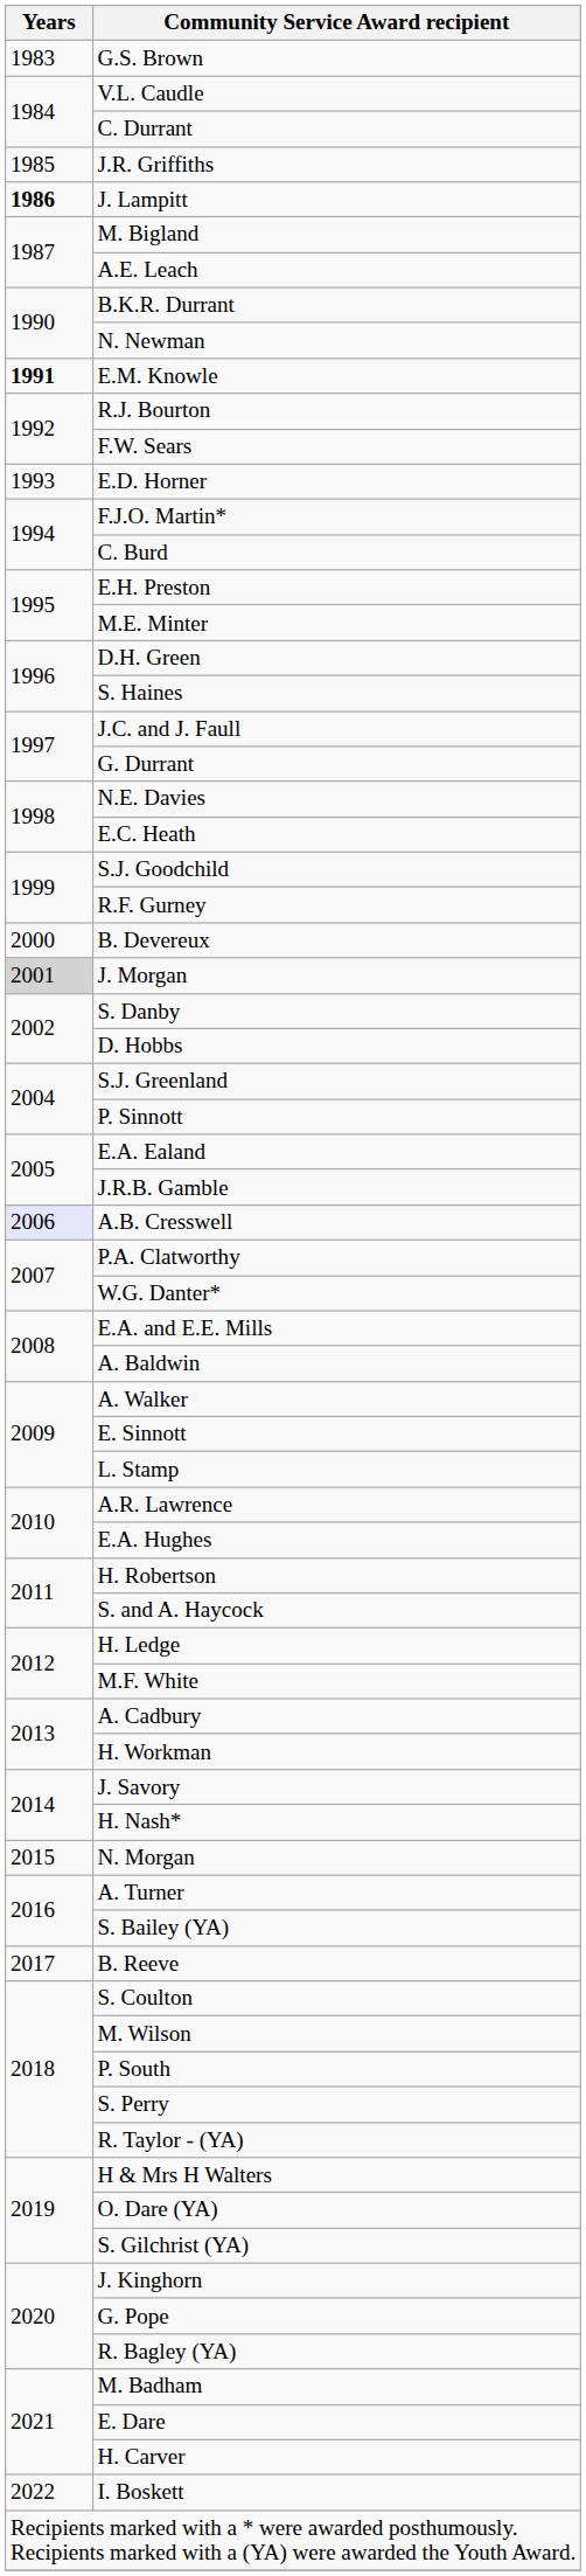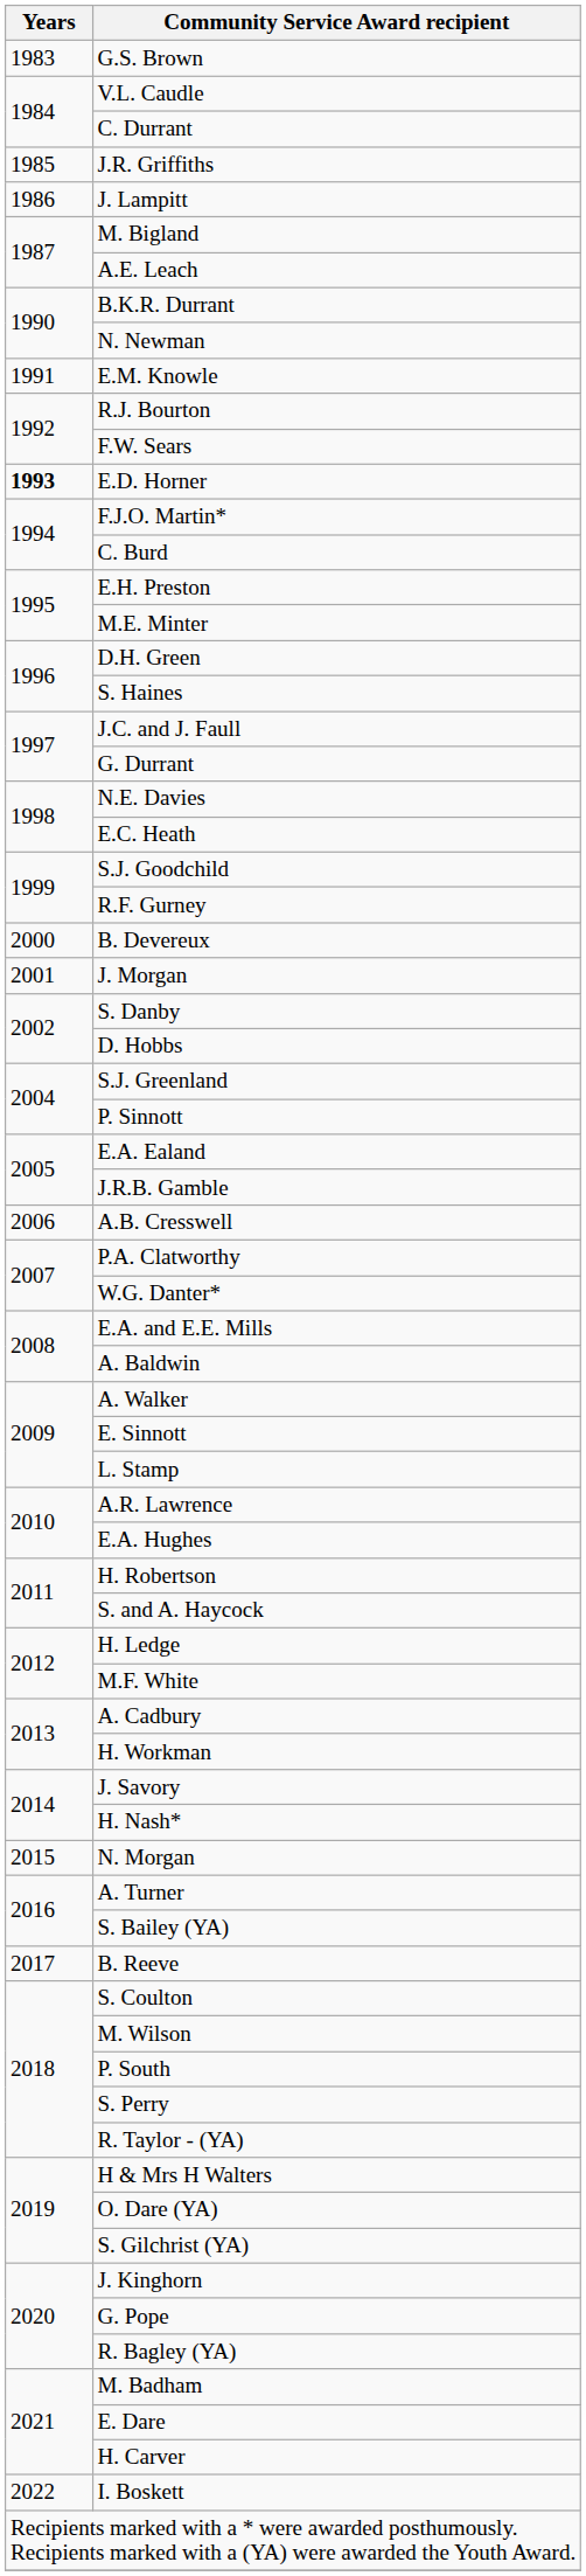J. Lampitt | Years: bold -> normal
E.M. Knowle | Years: bold -> normal
E.D. Horner | Years: normal -> bold
J. Morgan | Years: lightgrey background -> no background
A.B. Cresswell | Years: lavender background -> no background
